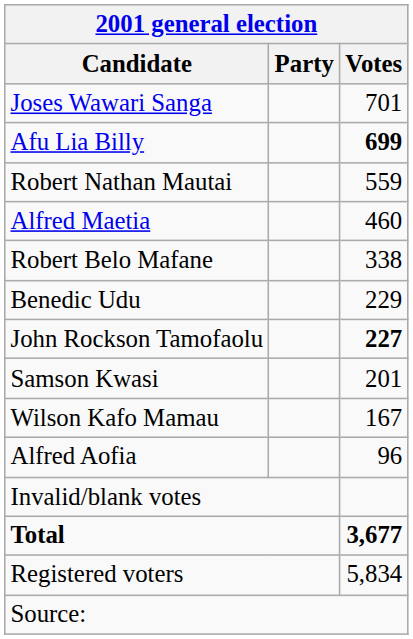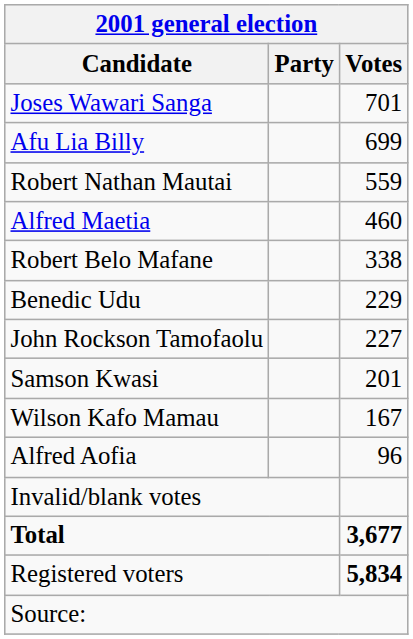Afu Lia Billy | Votes: bold -> normal
John Rockson Tamofaolu | Votes: bold -> normal
Registered voters | Votes: normal -> bold
